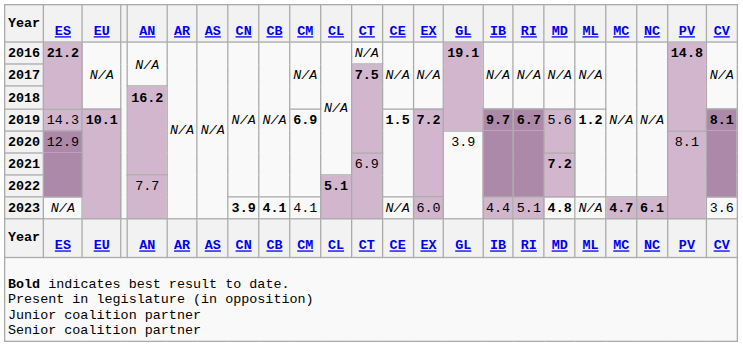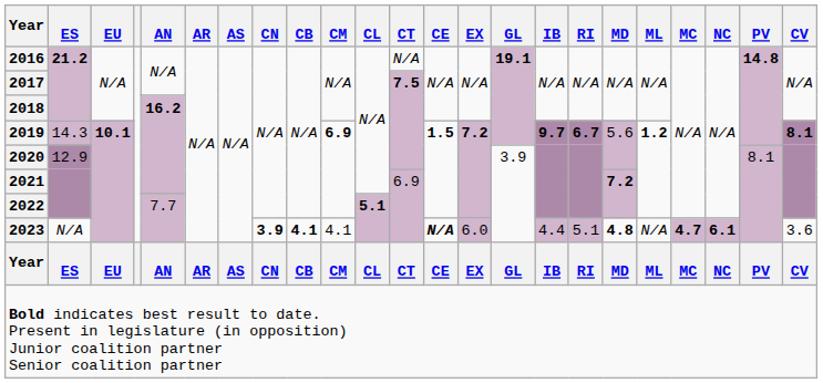2023 | CE: normal -> bold
